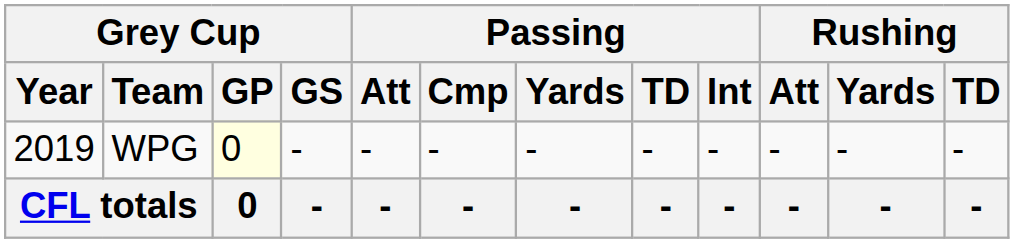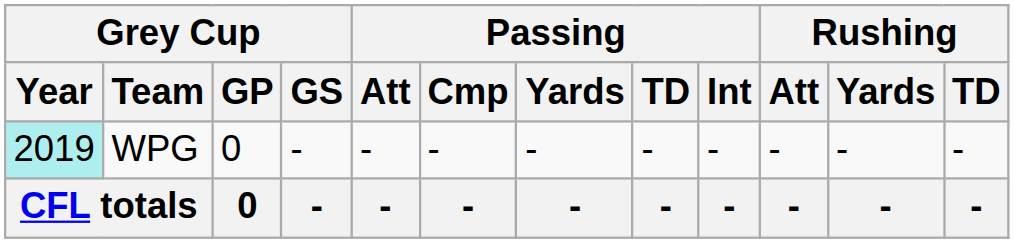WPG | Grey Cup / Year: no background -> paleturquoise background
WPG | Grey Cup / GP: lightyellow background -> no background
